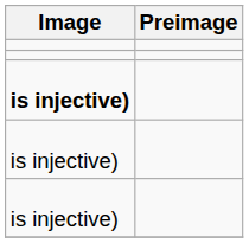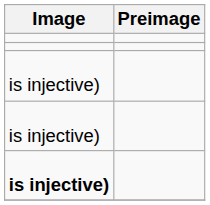row 4 | Image: bold -> normal
row 6 | Image: normal -> bold
